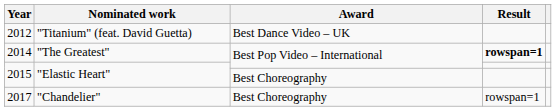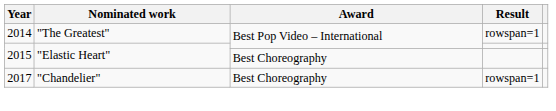- row: 2012 | "Titanium" (feat. David Guetta) | Best Dance Video – UK
2014 | Result: bold -> normal
